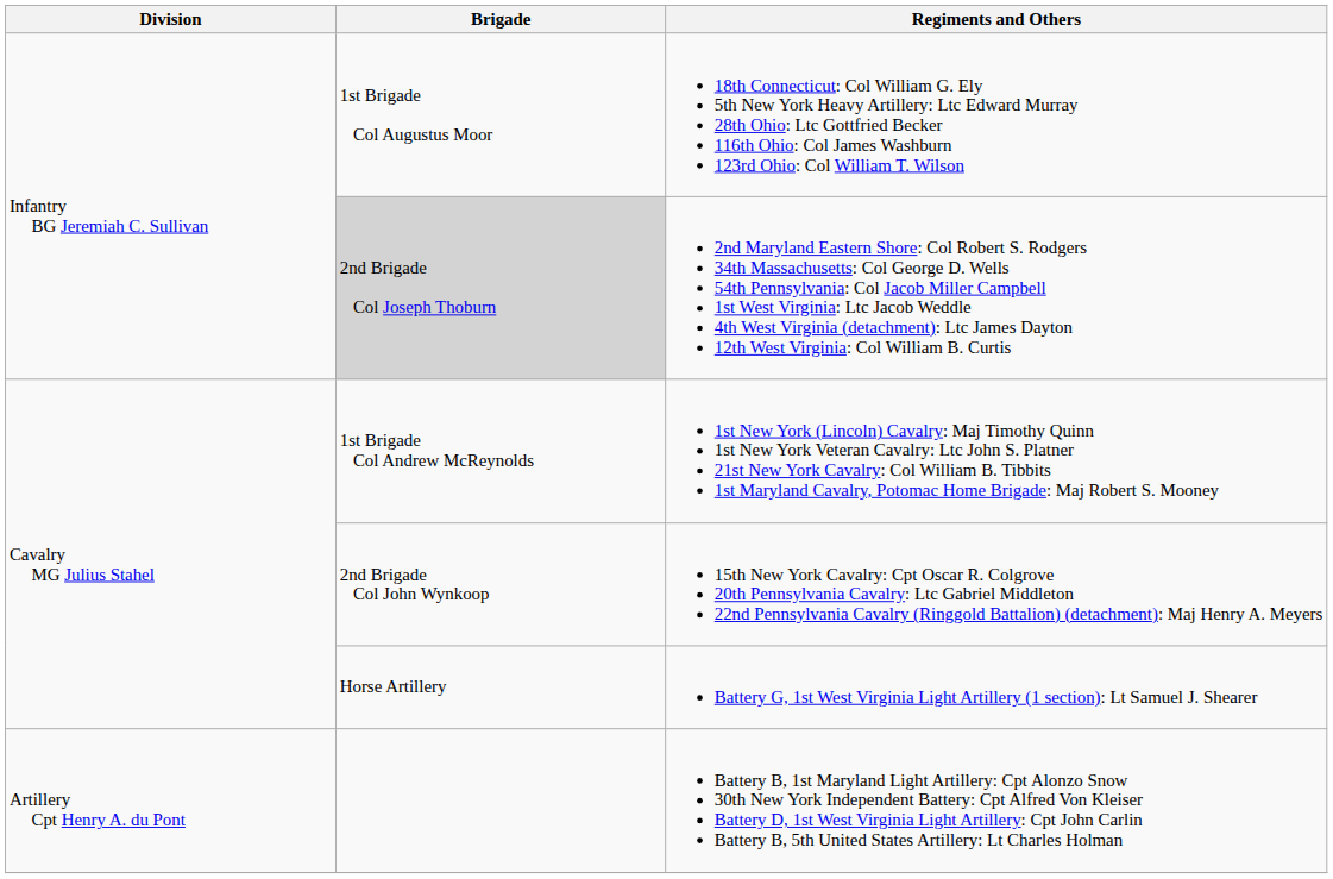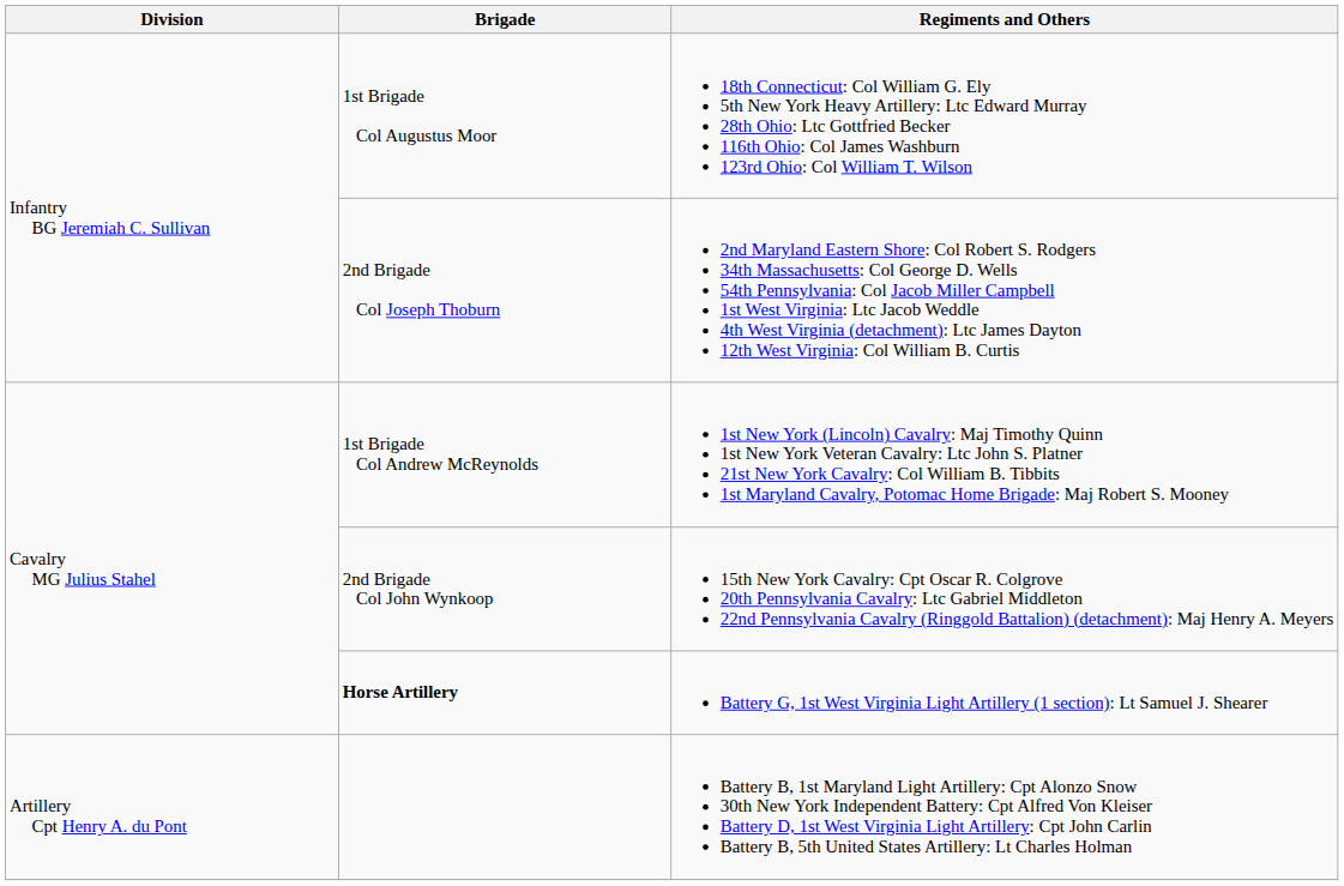2nd Brigade Col Joseph Thoburn | Brigade: lightgrey background -> no background
Horse Artillery | Brigade: normal -> bold
